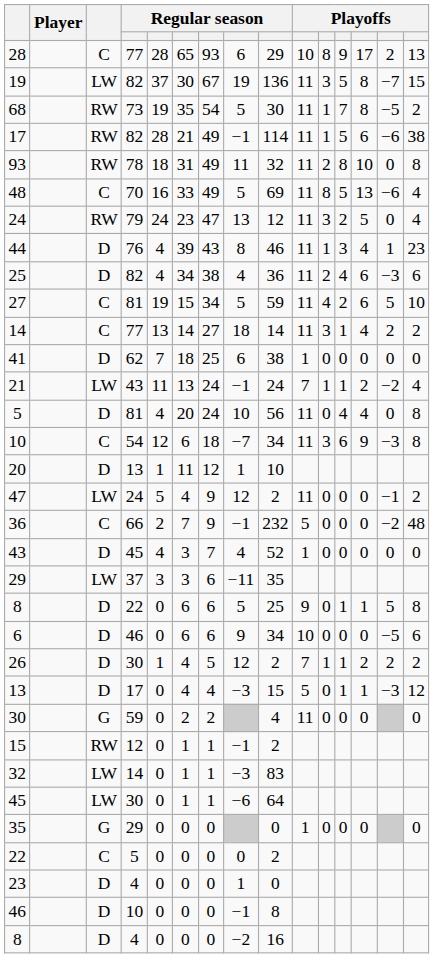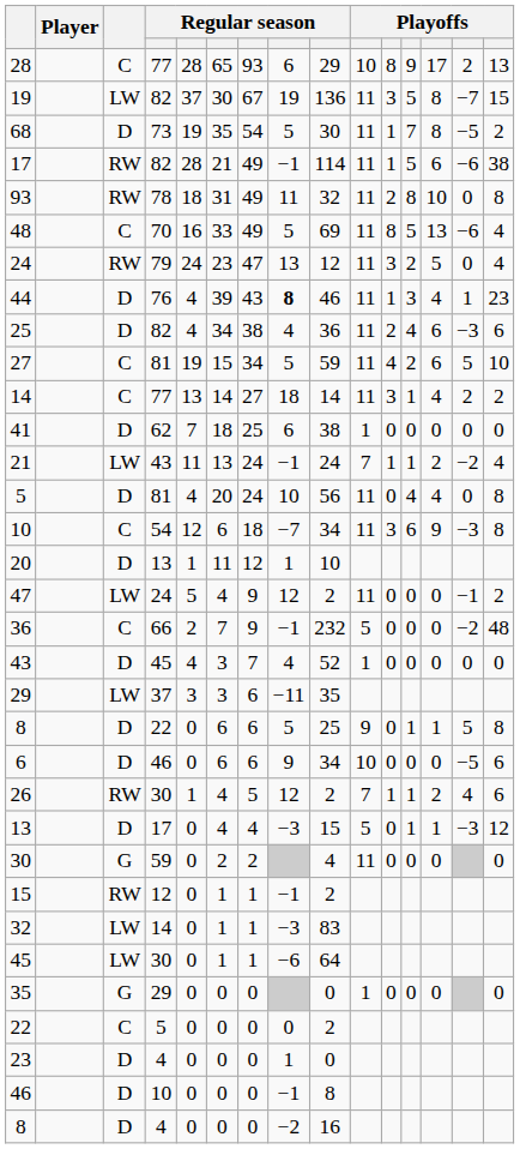68 | column 3: RW -> D
44 | column 8: normal -> bold
26 | column 3: D -> RW
26 | column 14: 2 -> 4
26 | column 15: 2 -> 6
